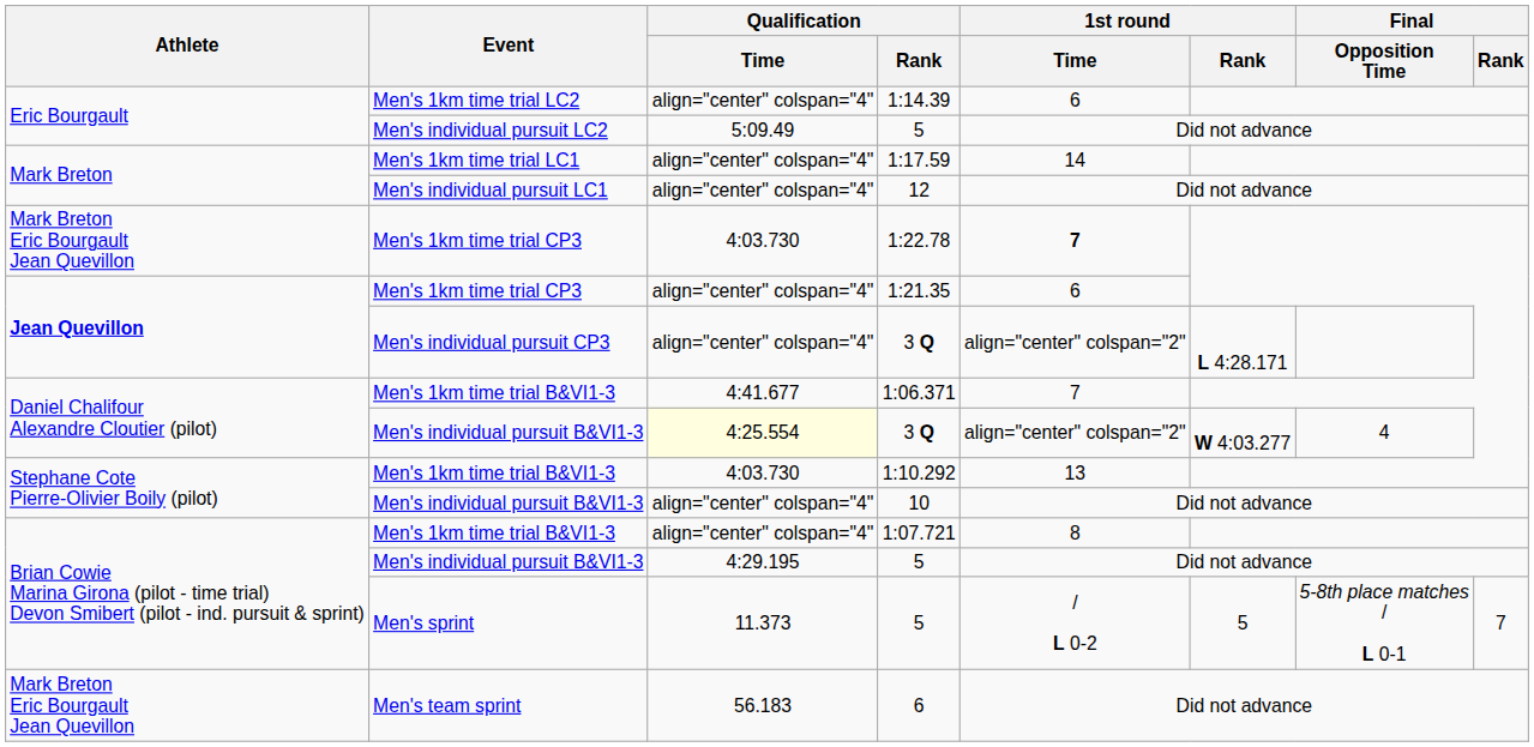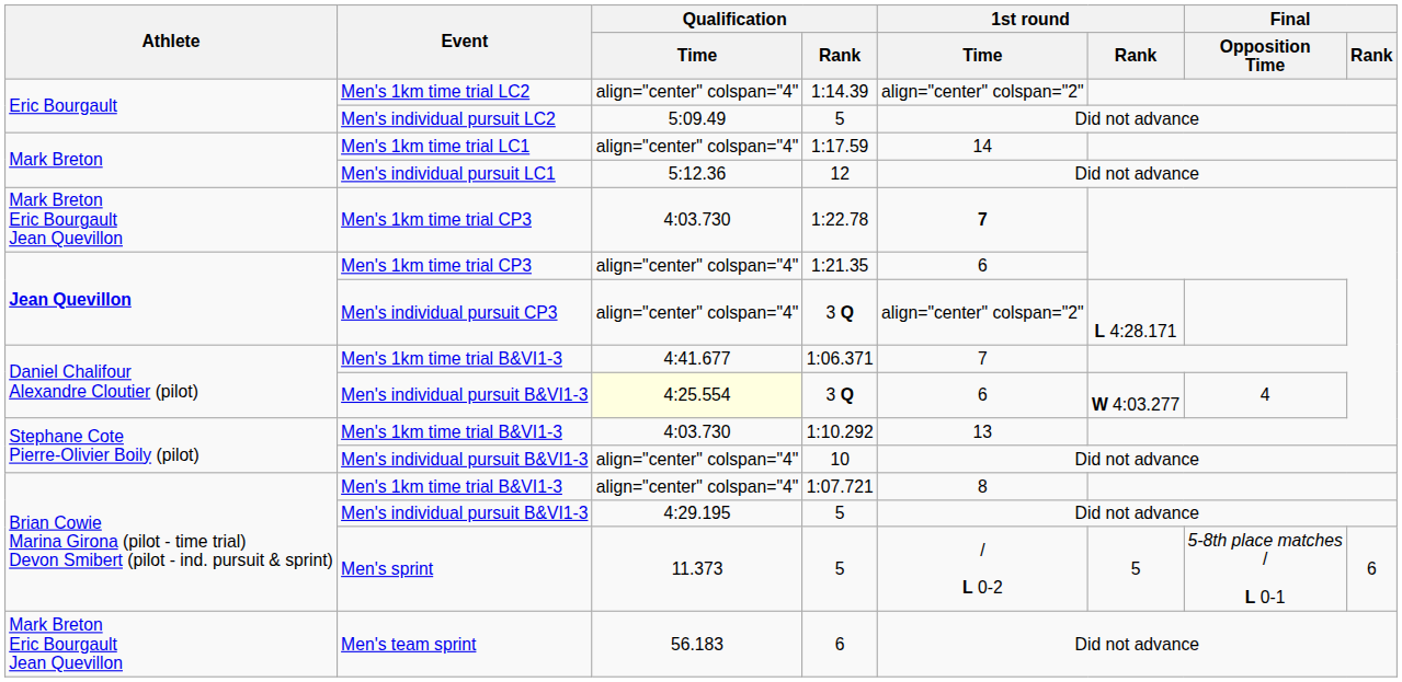1:14.39 | 1st round / Time: 6 -> align="center" colspan="2"
12 | Qualification / Time: align="center" colspan="4" -> 5:12.36
Men's individual pursuit B&VI1-3 / 3 Q | 1st round / Time: align="center" colspan="2" -> 6
Men's sprint / 5 | Final / Rank: 7 -> 6
